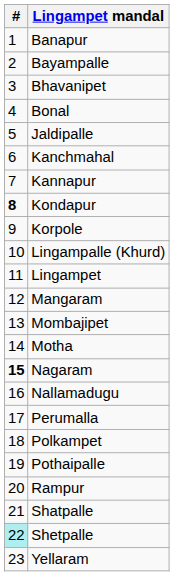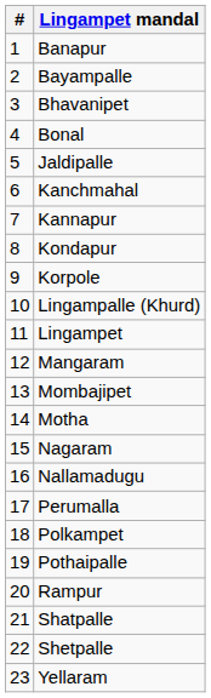Kondapur | #: bold -> normal
Nagaram | #: bold -> normal
Shetpalle | #: paleturquoise background -> no background
